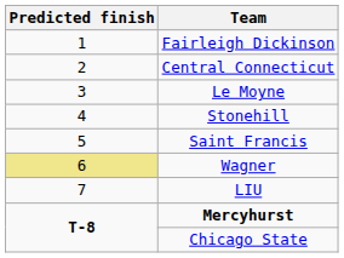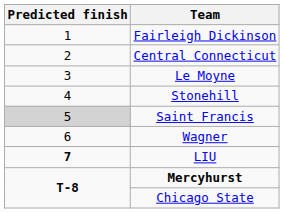Saint Francis | Predicted finish: no background -> lightgrey background
Wagner | Predicted finish: khaki background -> no background
LIU | Predicted finish: normal -> bold
